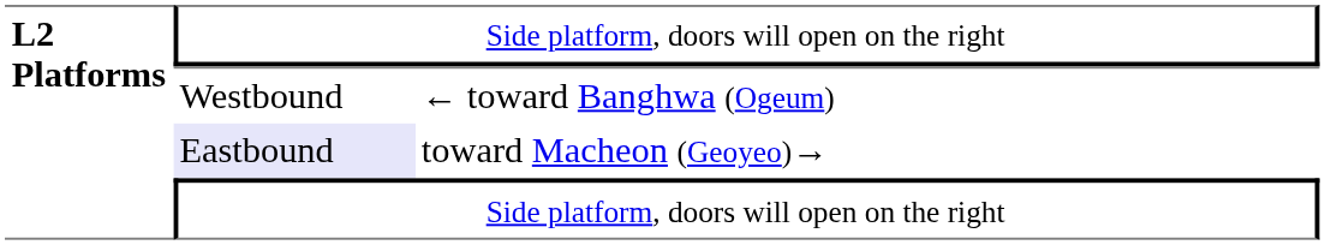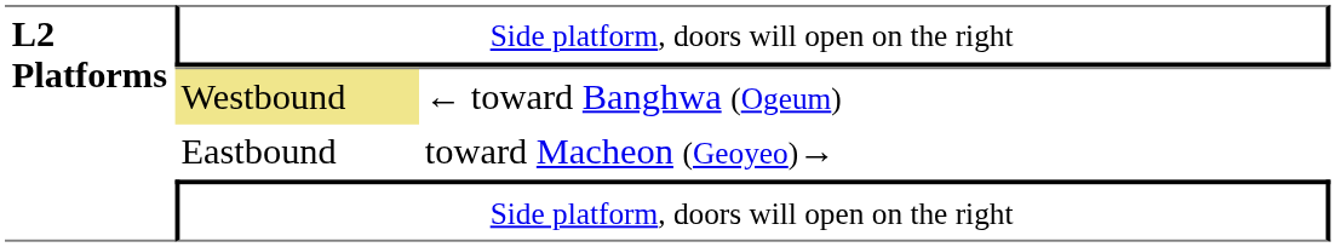Westbound | column 2: no background -> khaki background
Eastbound | column 2: lavender background -> no background
